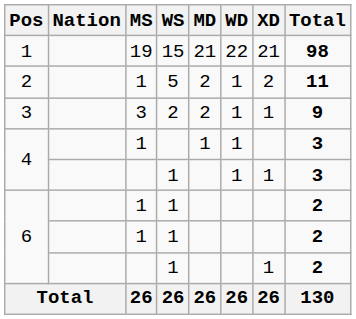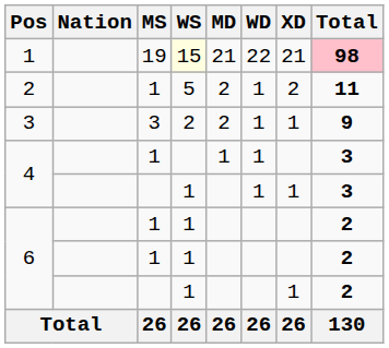row 2 | WS: no background -> lightyellow background
row 2 | Total: no background -> pink background
